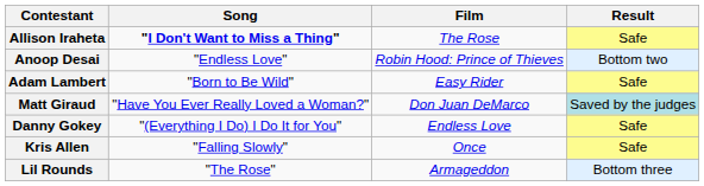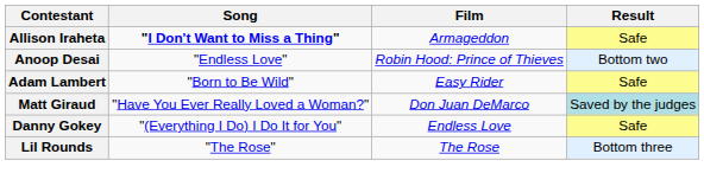Allison Iraheta | Film: The Rose -> Armageddon
- row: Kris Allen | "Falling Slowly" | Once | Safe
Lil Rounds | Film: Armageddon -> The Rose
